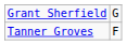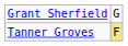Tanner Groves | column 2: no background -> khaki background
